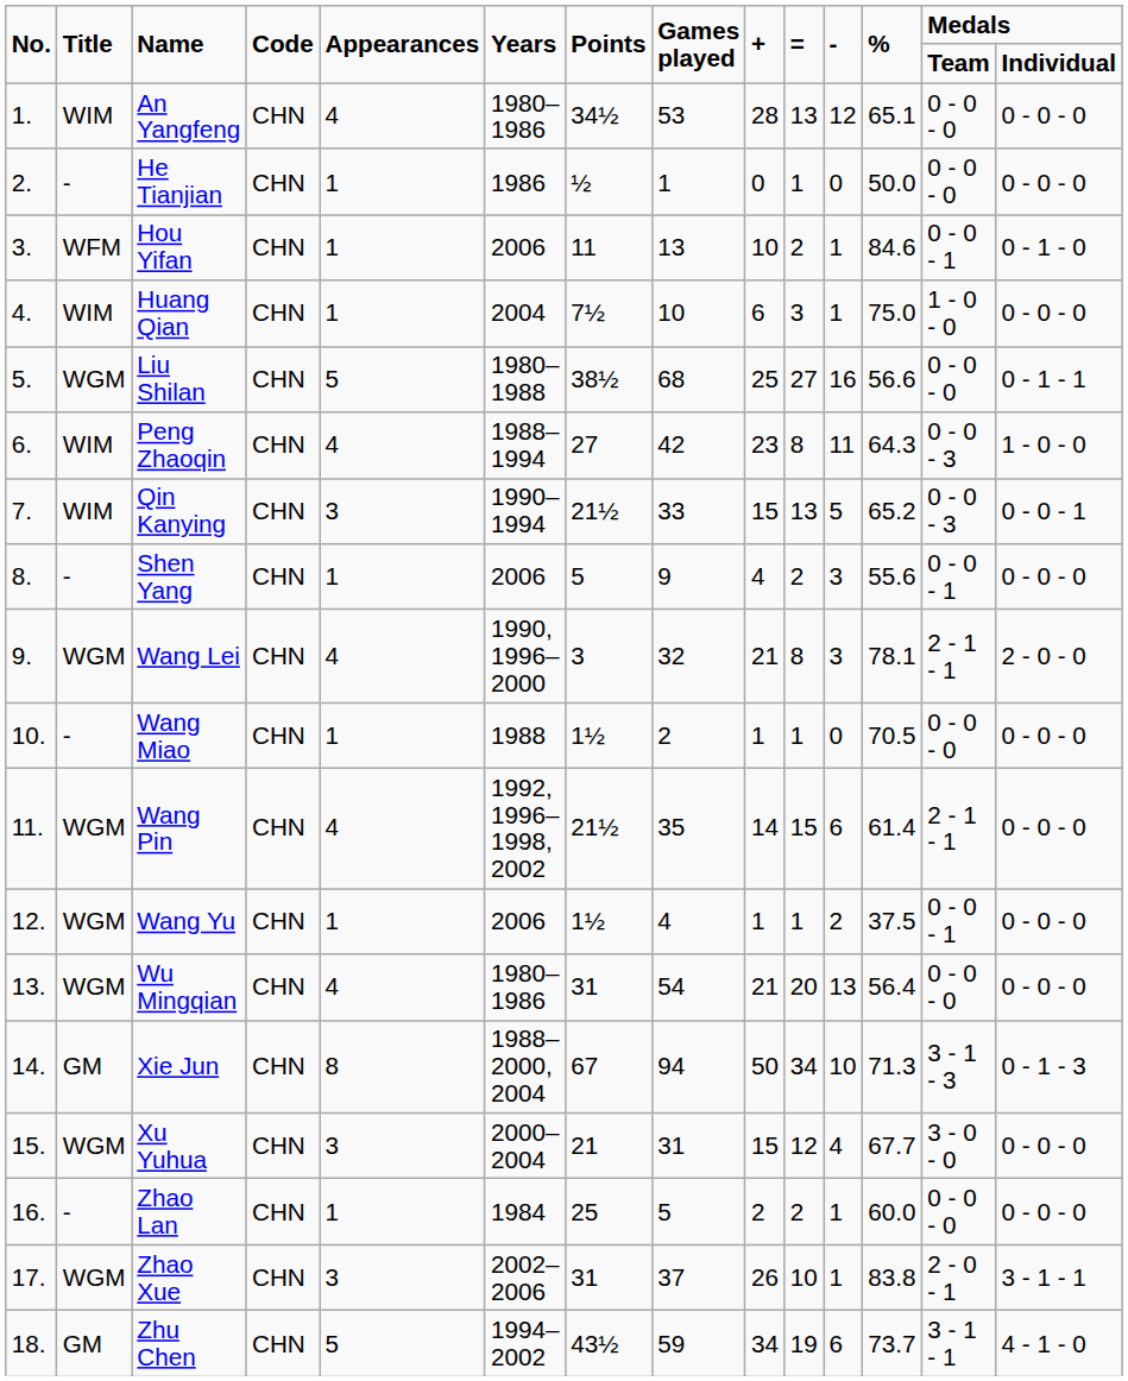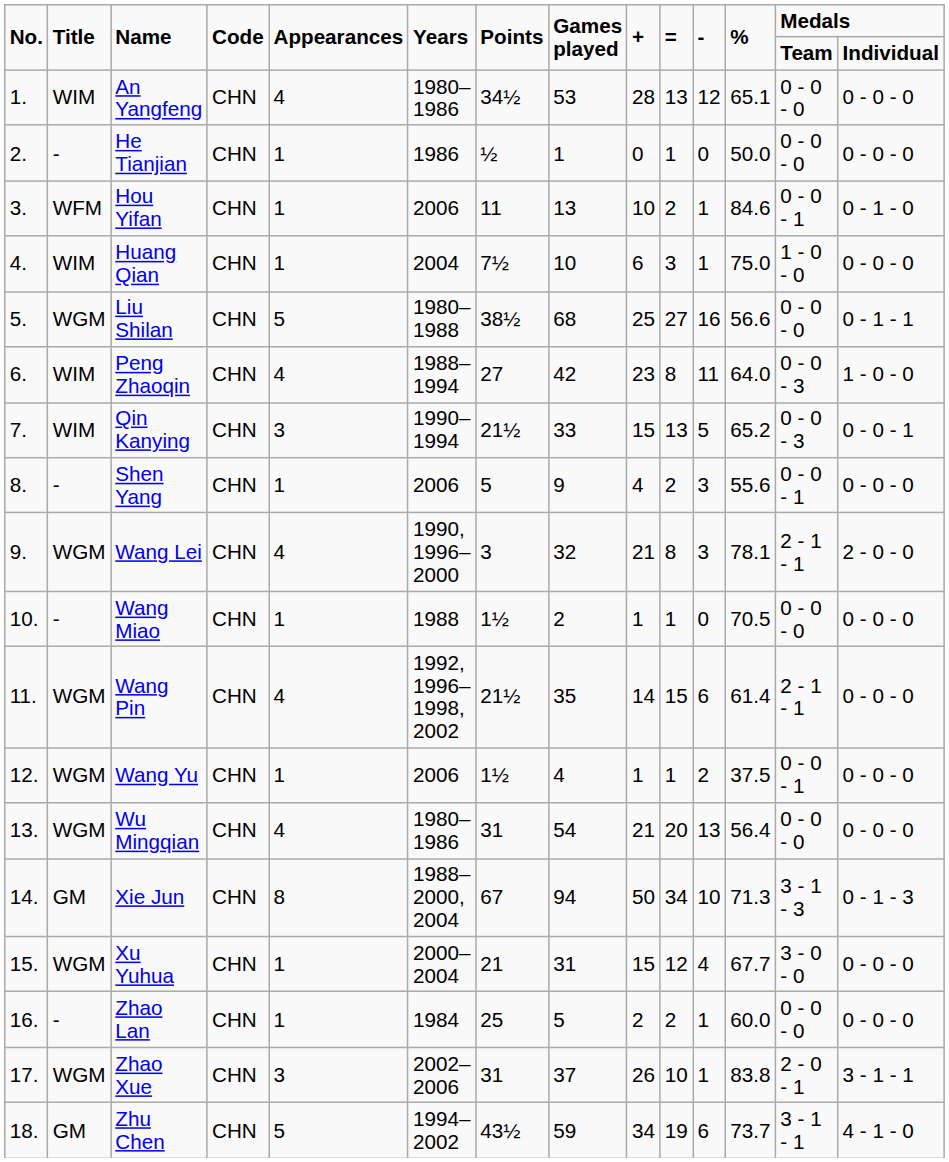Peng Zhaoqin | %: 64.3 -> 64.0
Xu Yuhua | Appearances: 3 -> 1
